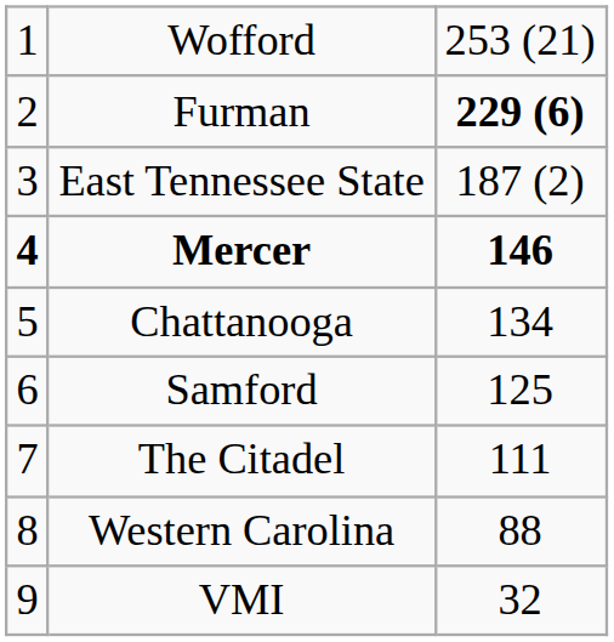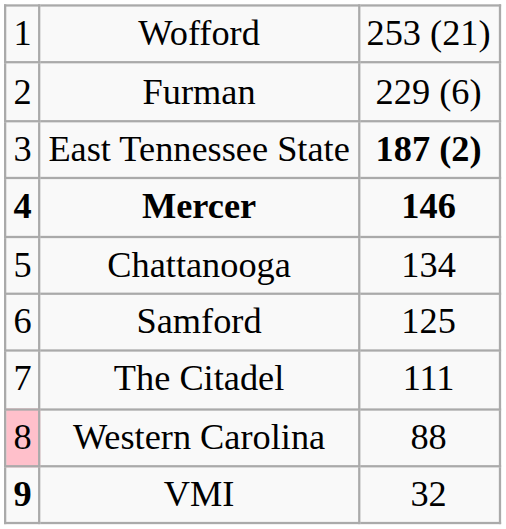Furman | column 3: bold -> normal
East Tennessee State | column 3: normal -> bold
Western Carolina | column 1: no background -> pink background
VMI | column 1: normal -> bold
